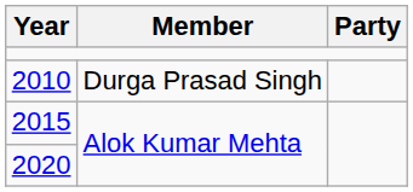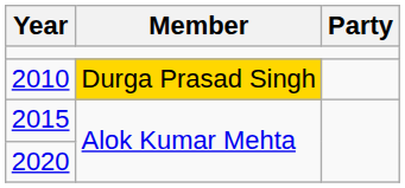2010 | Member: no background -> gold background
